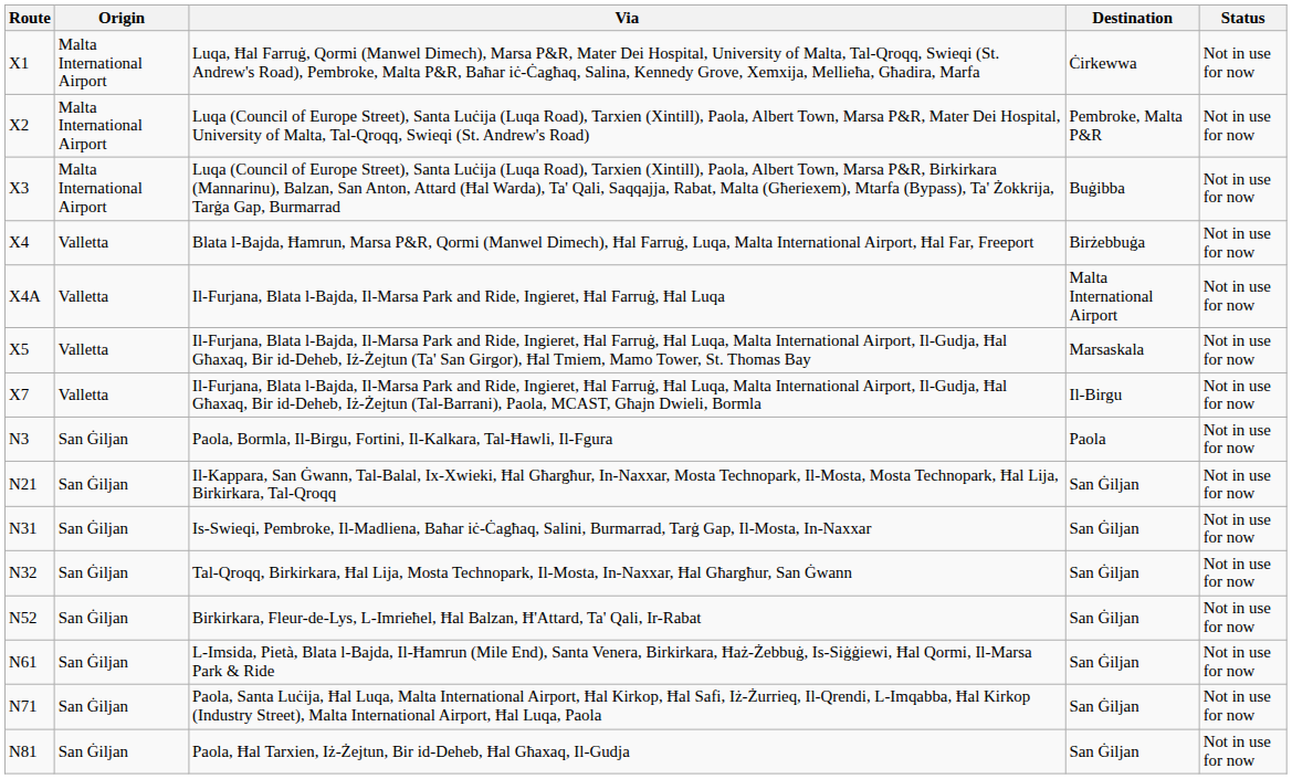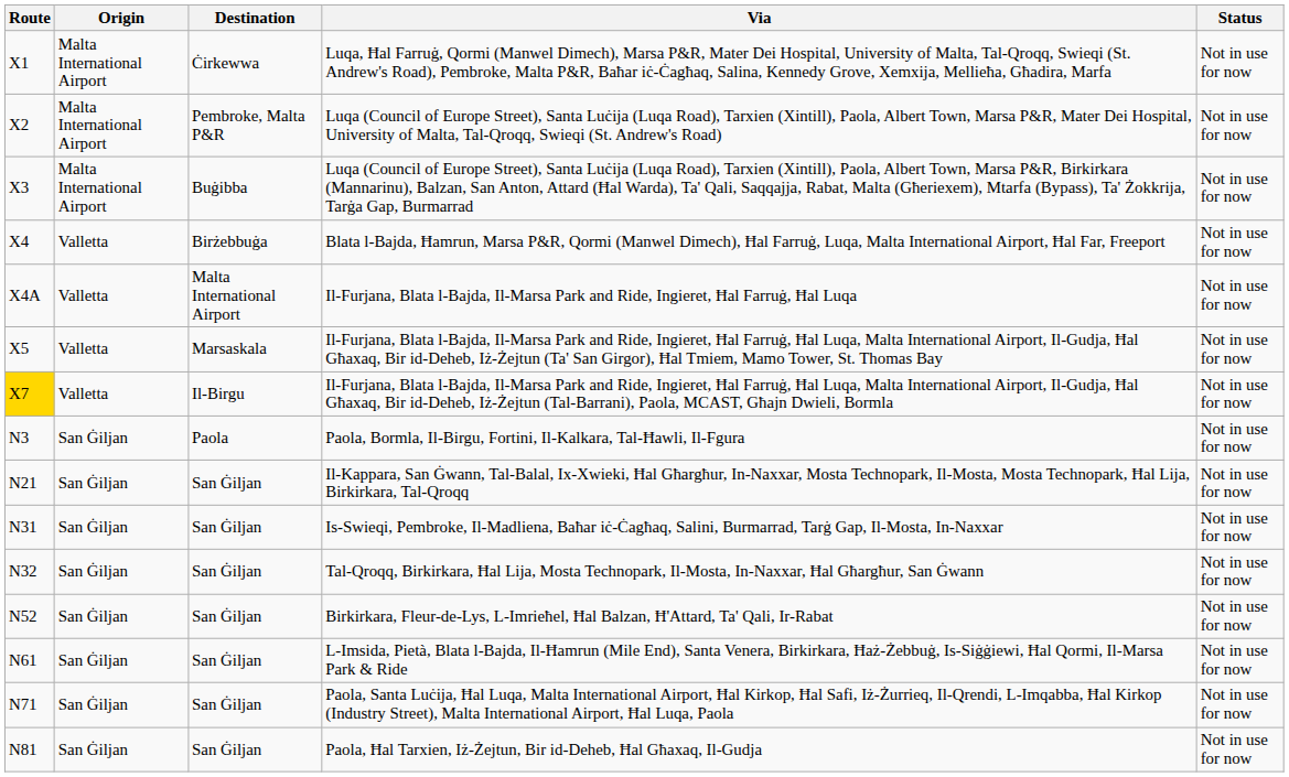columns swapped: Via <-> Destination
row 8 | Route: no background -> gold background
